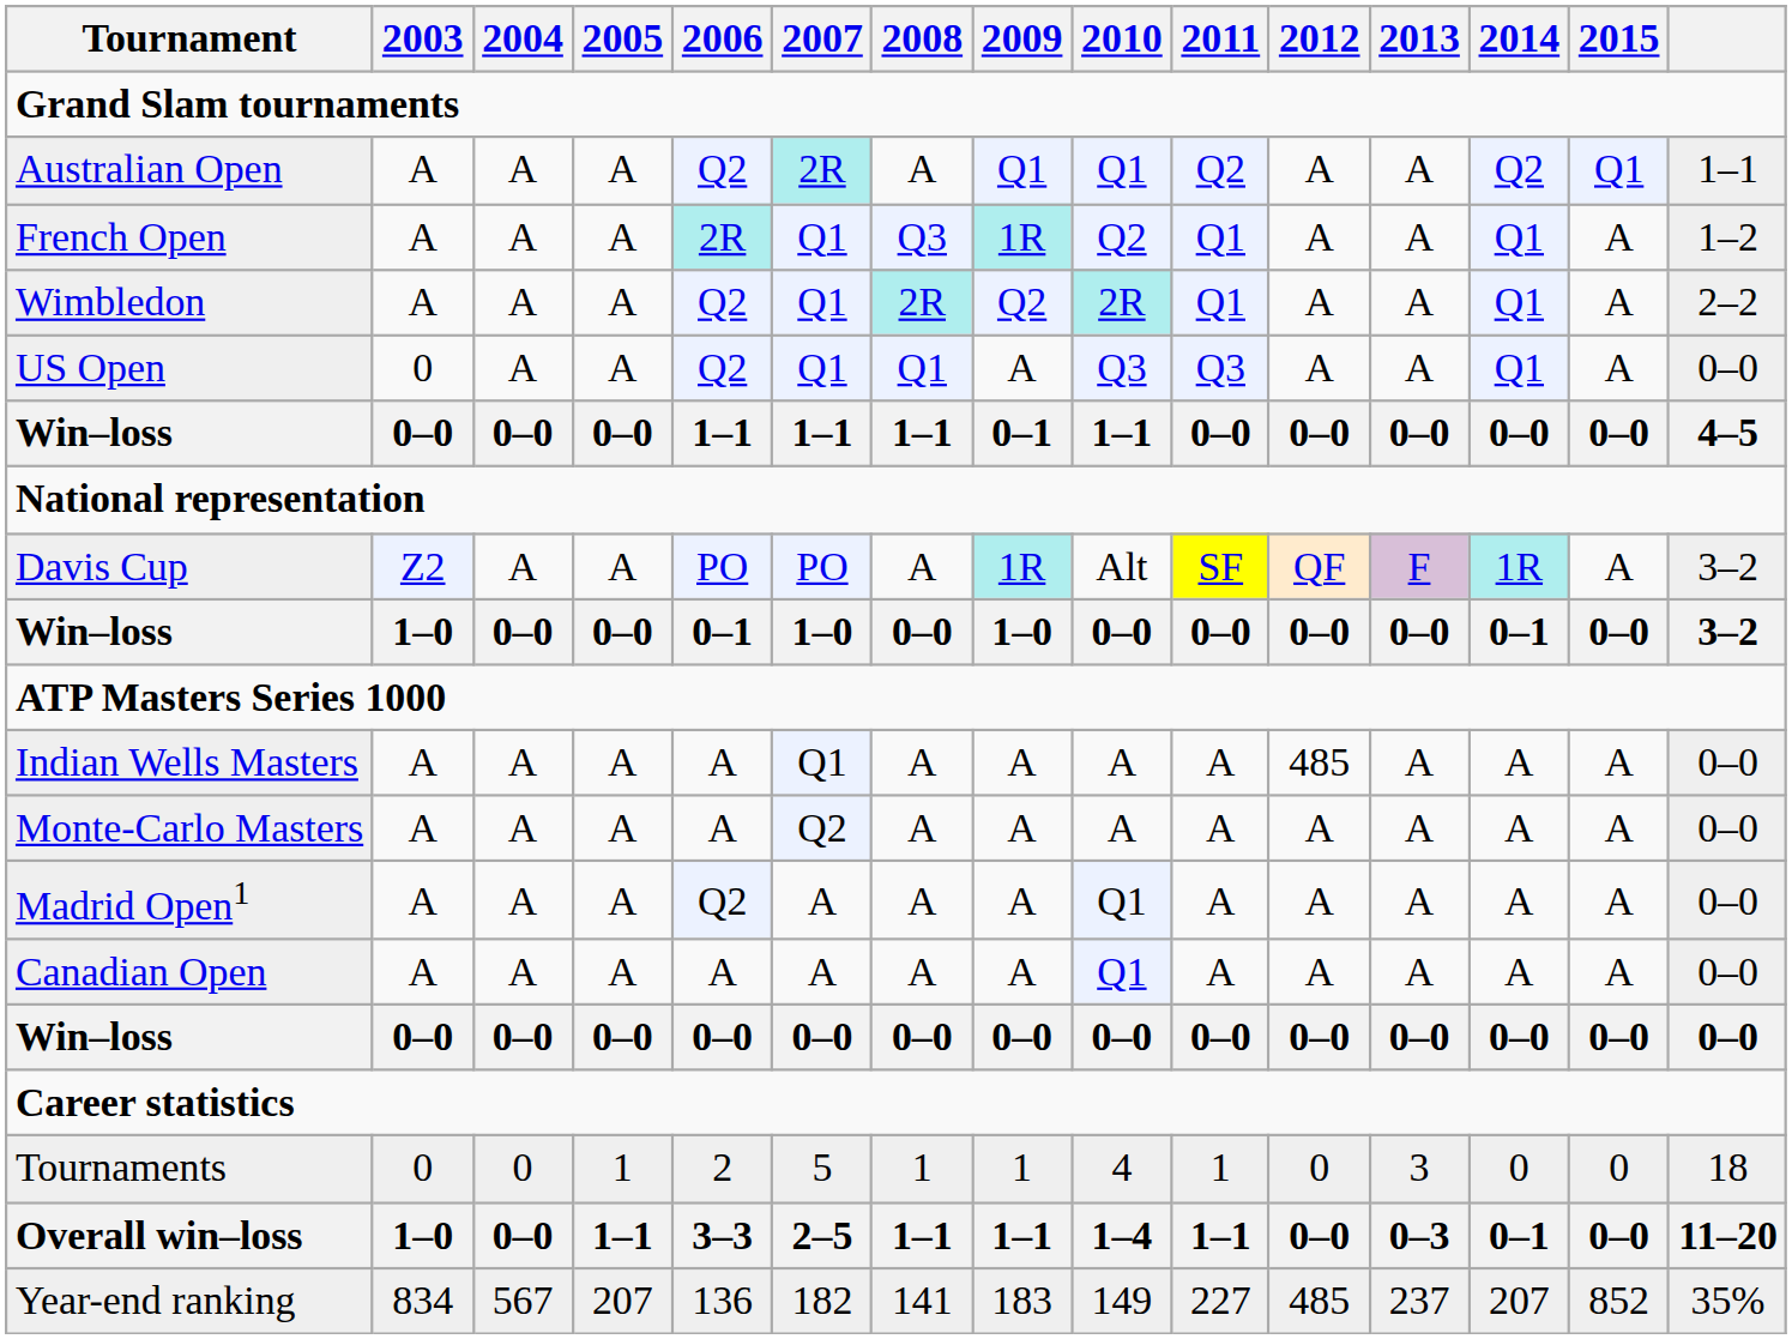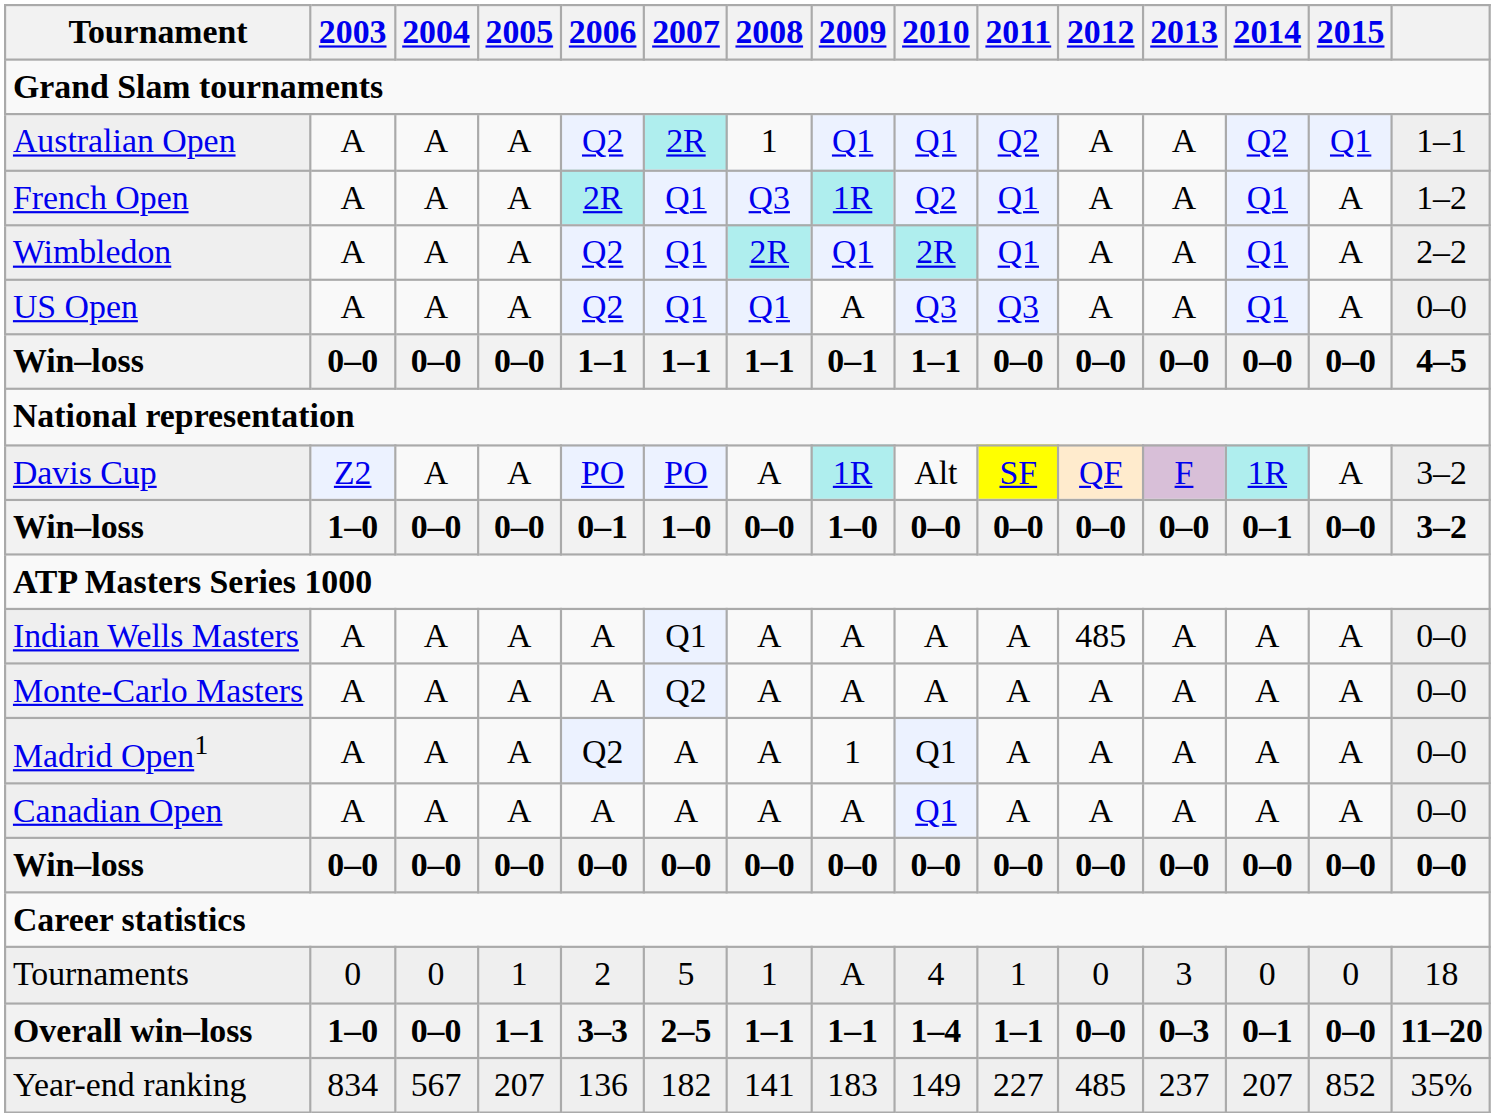Australian Open | 2008: A -> 1
Wimbledon | 2009: Q2 -> Q1
US Open | 2003: 0 -> A
Madrid Open1 | 2009: A -> 1
Tournaments | 2009: 1 -> A
